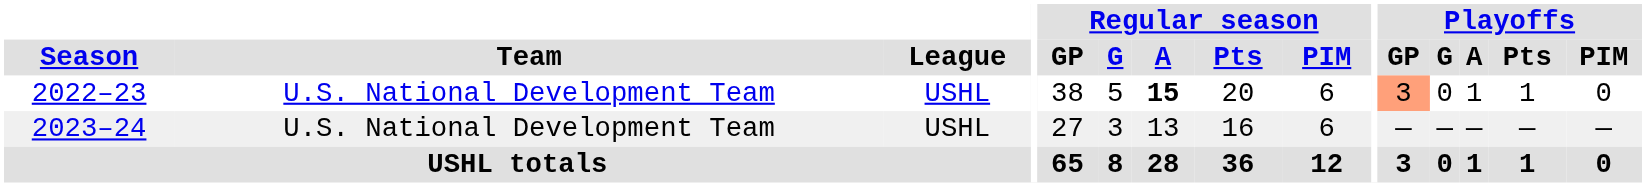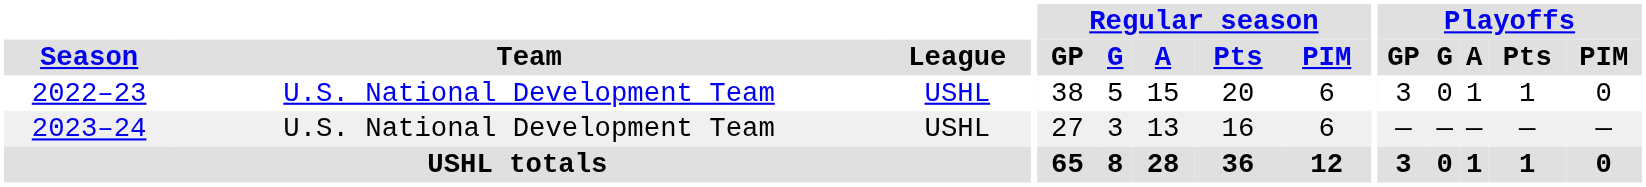2022–23 | Regular season / A: bold -> normal
2022–23 | Playoffs / GP: lightsalmon background -> no background
